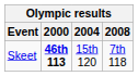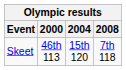Skeet | 2000: bold -> normal
